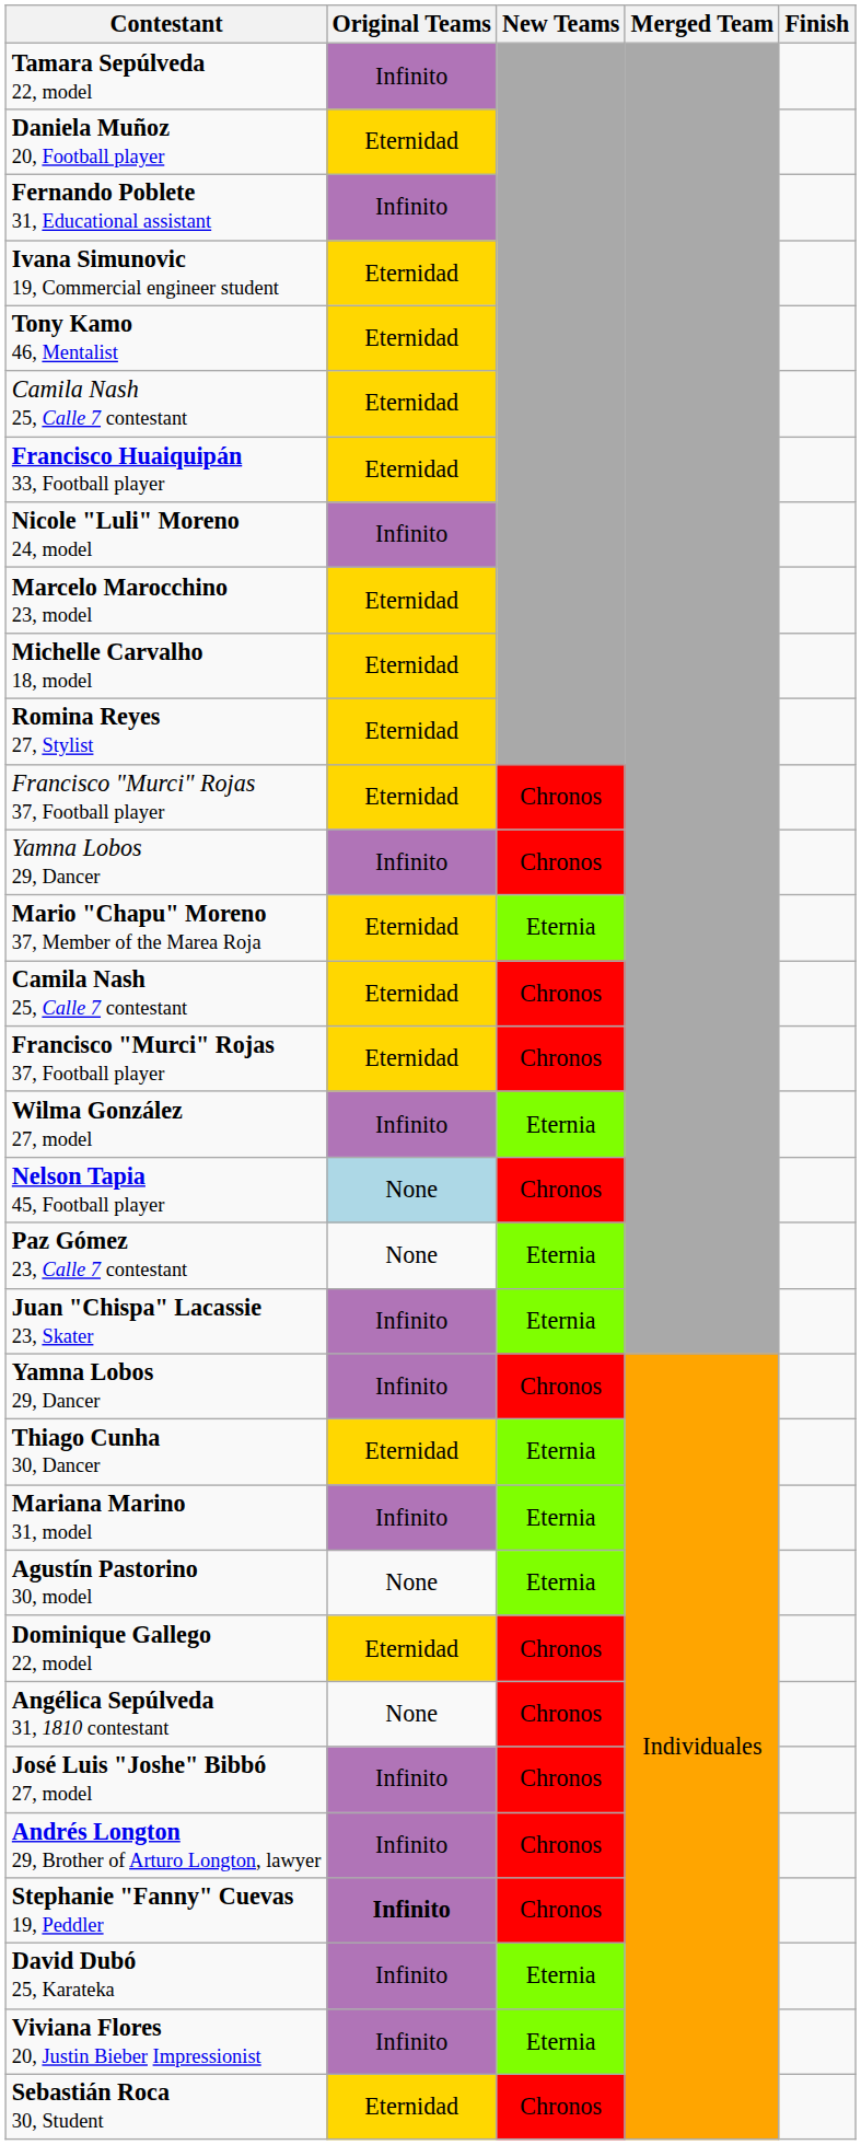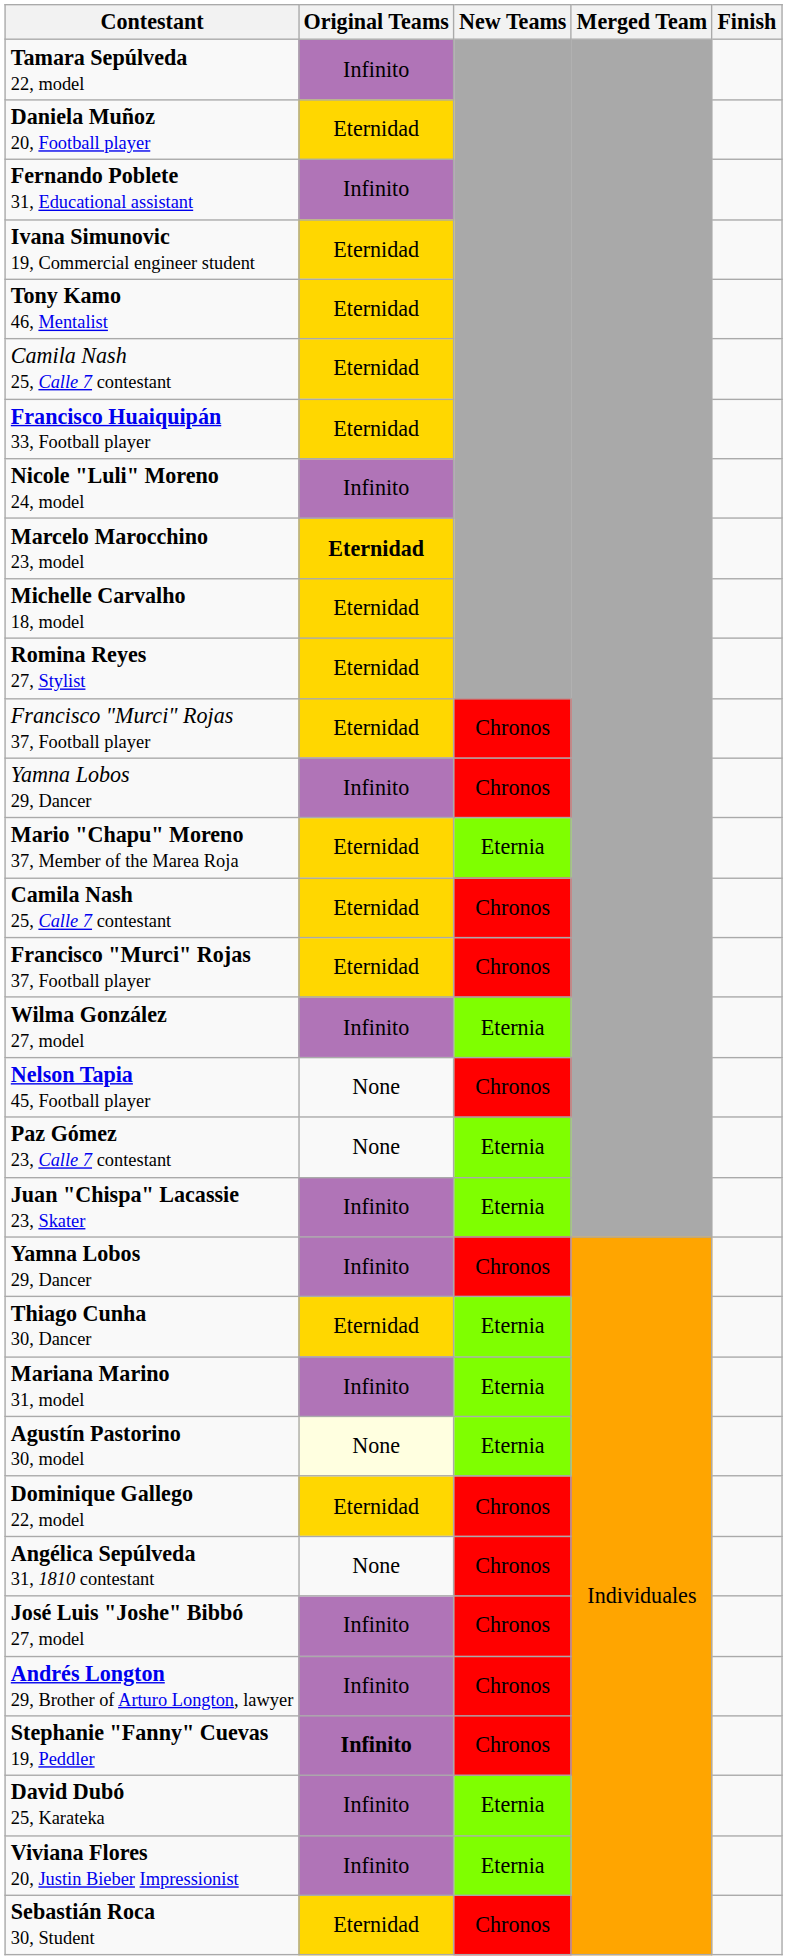Marcelo Marocchino 23, model | Original Teams: normal -> bold
Nelson Tapia 45, Football player | Original Teams: lightblue background -> no background
Agustín Pastorino 30, model | Original Teams: no background -> lightyellow background
